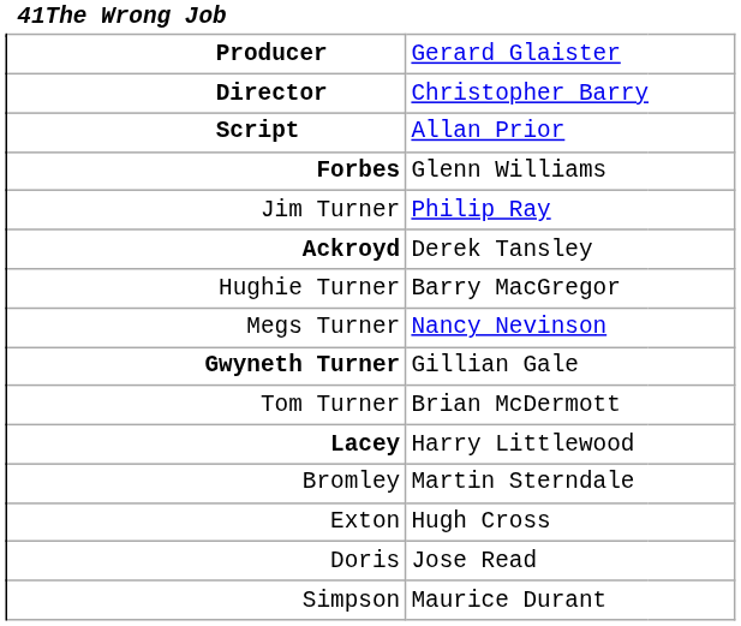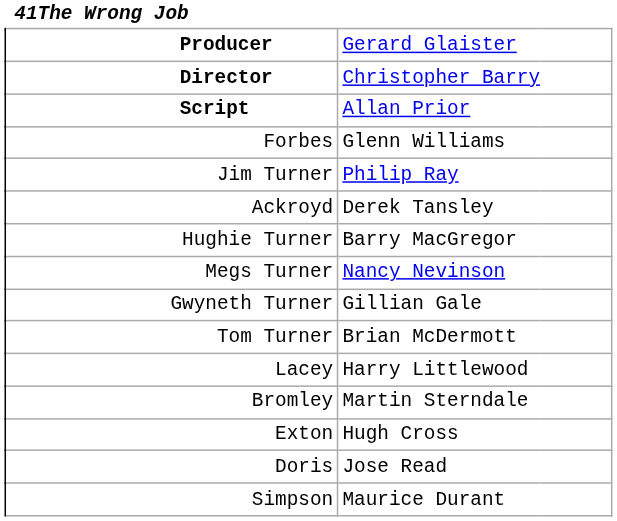Forbes | column 2: bold -> normal
Ackroyd | column 2: bold -> normal
Gwyneth Turner | column 2: bold -> normal
Lacey | column 2: bold -> normal
